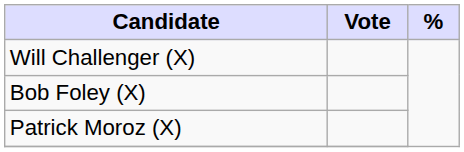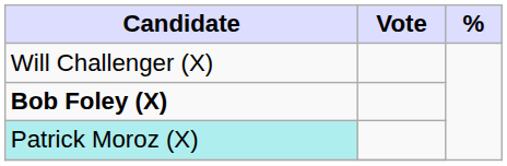Bob Foley (X) | Candidate: normal -> bold
Patrick Moroz (X) | Candidate: no background -> paleturquoise background
